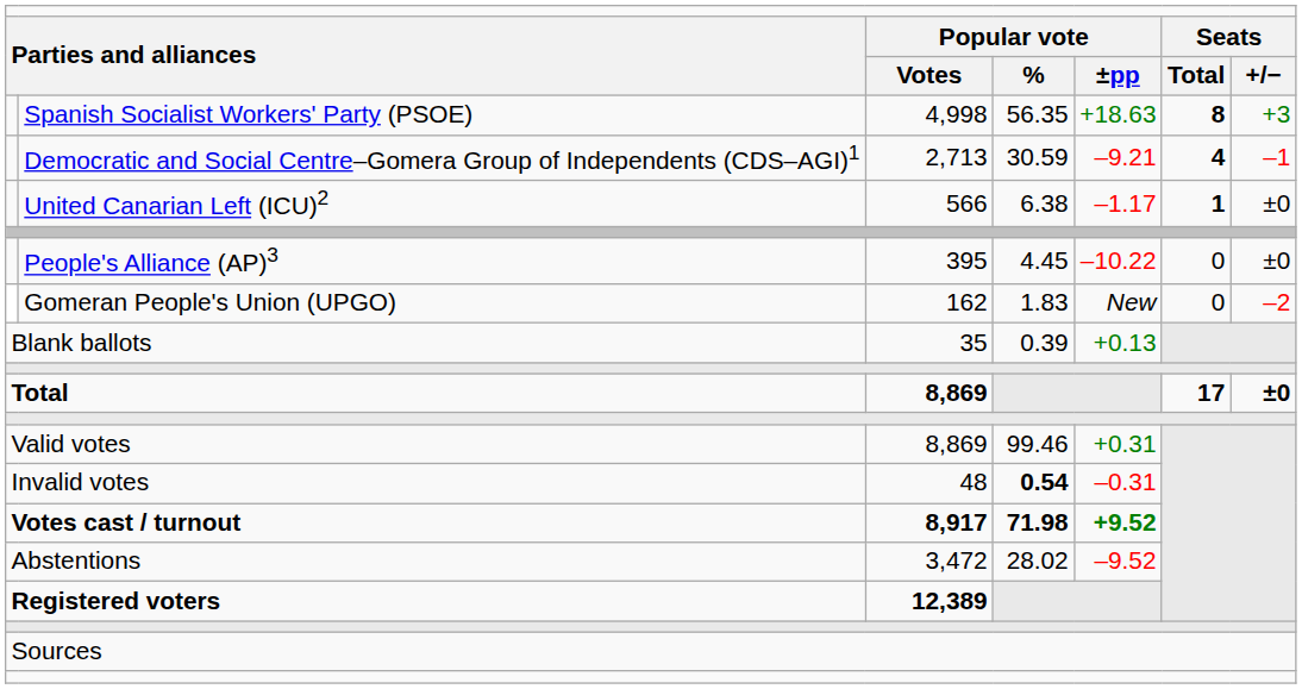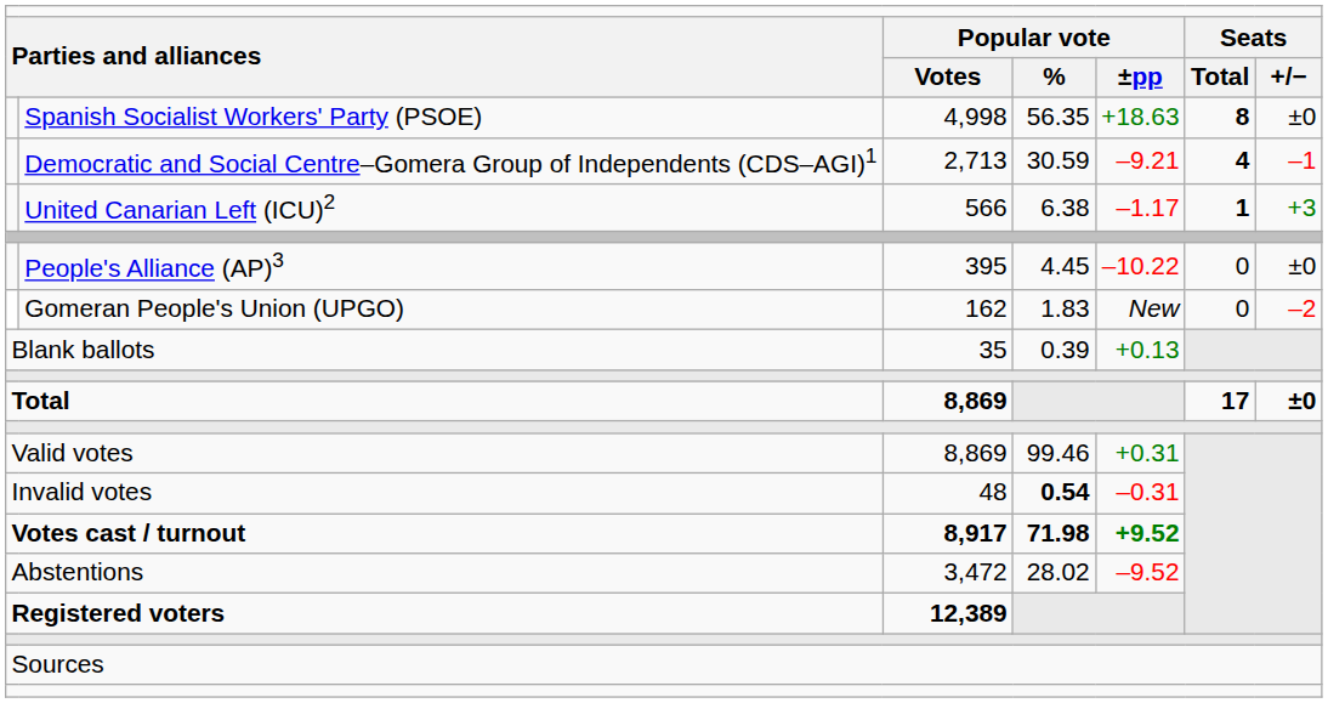Spanish Socialist Workers' Party (PSOE) | column 7: +3 -> ±0
United Canarian Left (ICU)2 | column 7: ±0 -> +3
